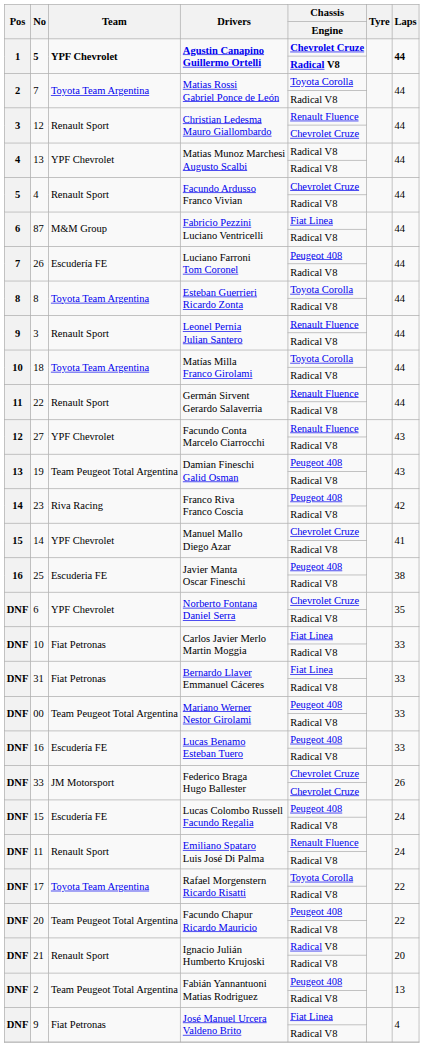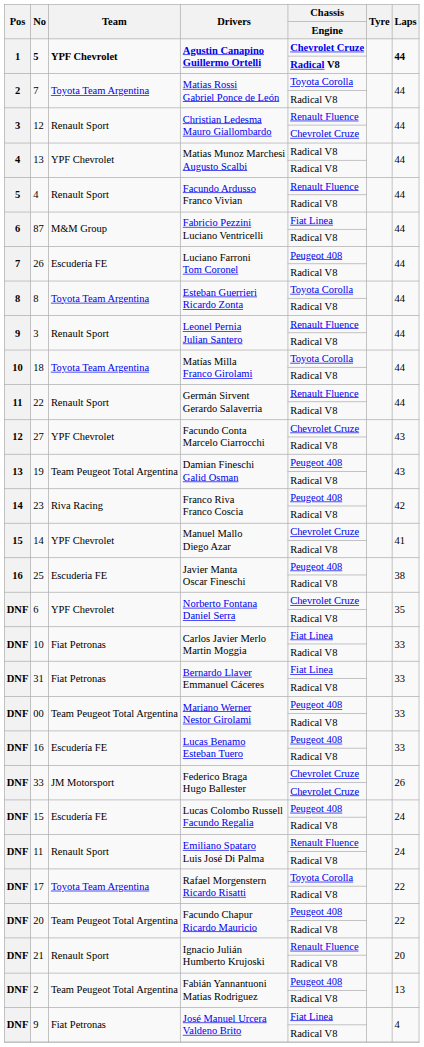row 11 | Chassis / Engine: Chevrolet Cruze -> Renault Fluence
row 25 | Chassis / Engine: Renault Fluence -> Chevrolet Cruze
row 55 | Chassis / Engine: Radical V8 -> Renault Fluence
